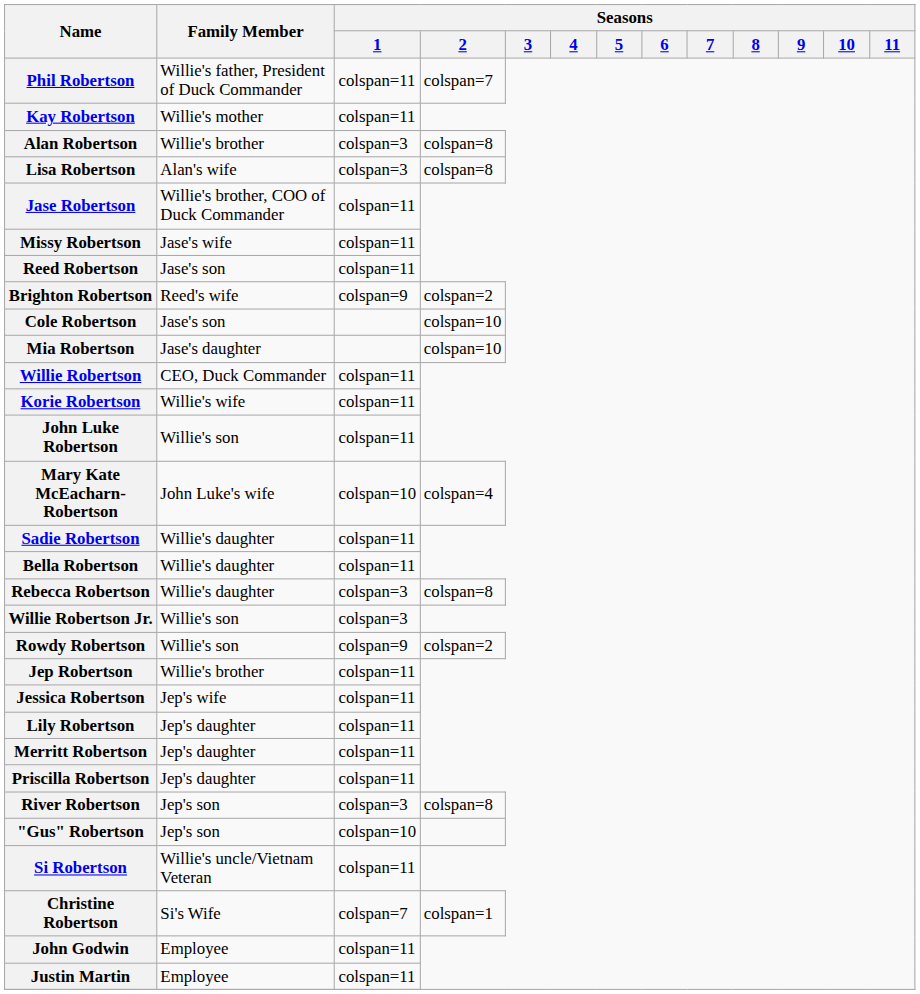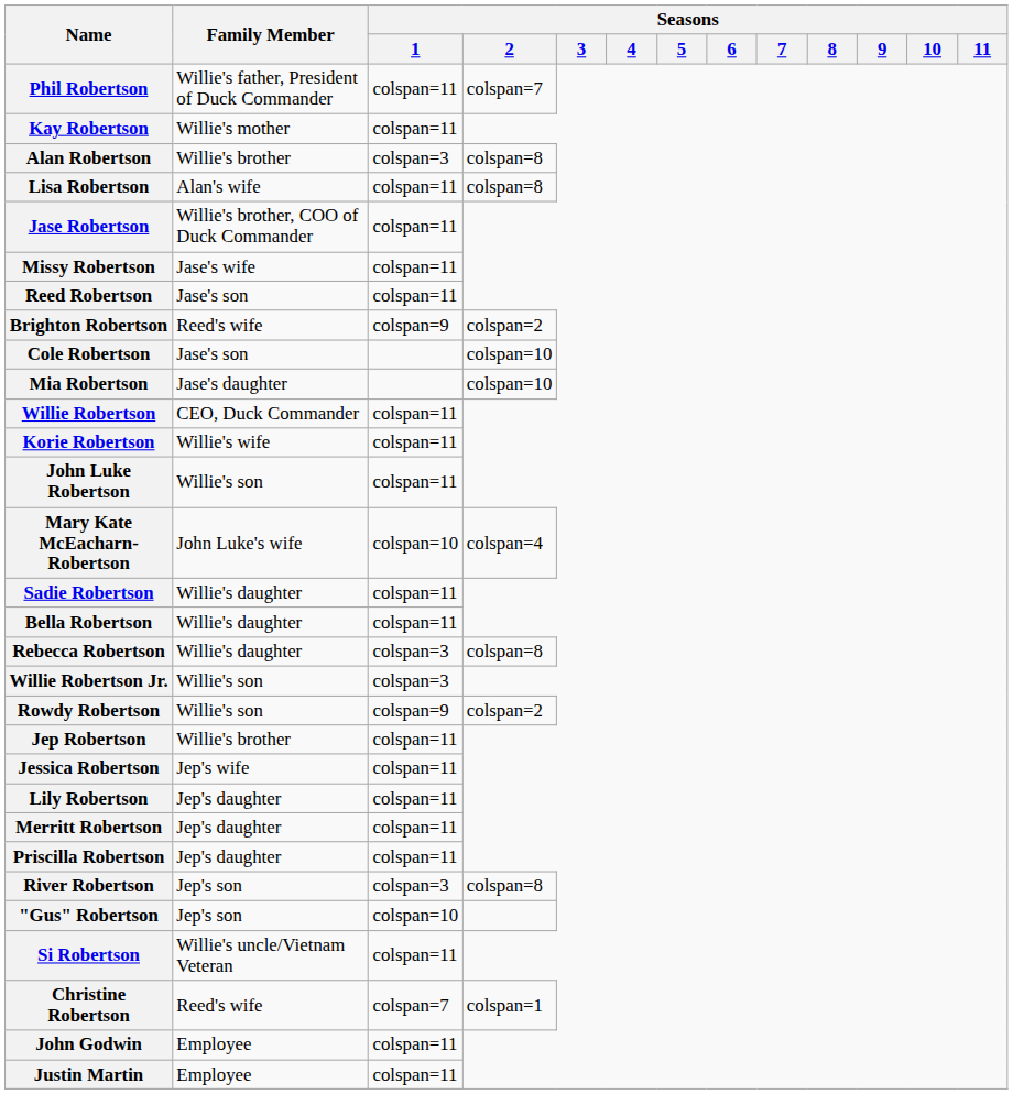Lisa Robertson | Seasons / 1: colspan=3 -> colspan=11
Christine Robertson | Family Member: Si's Wife -> Reed's wife
